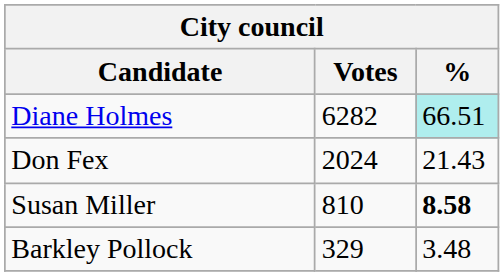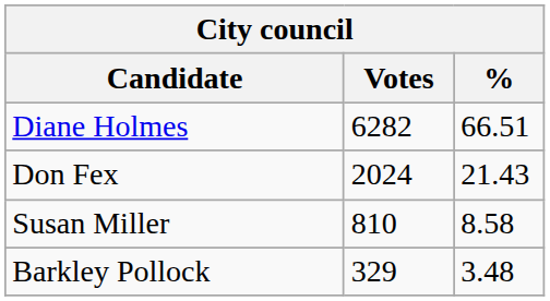Diane Holmes | %: paleturquoise background -> no background
Susan Miller | %: bold -> normal
